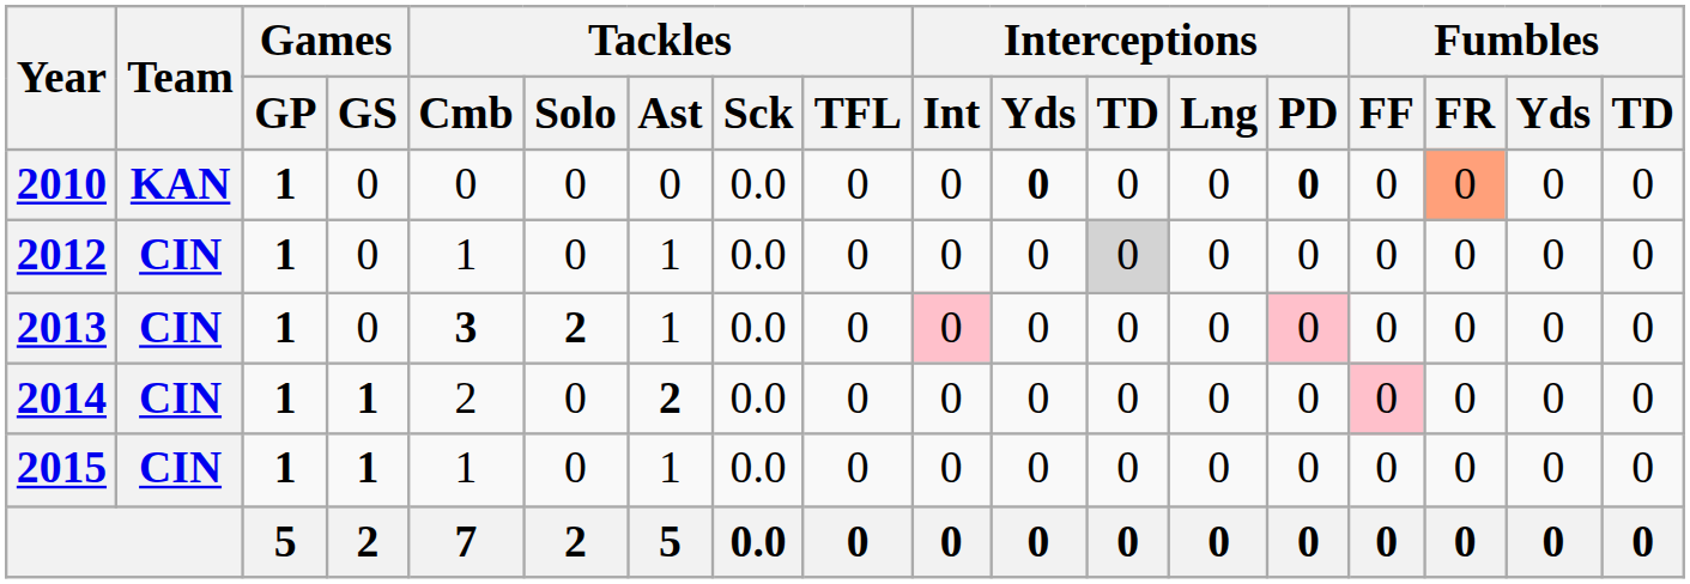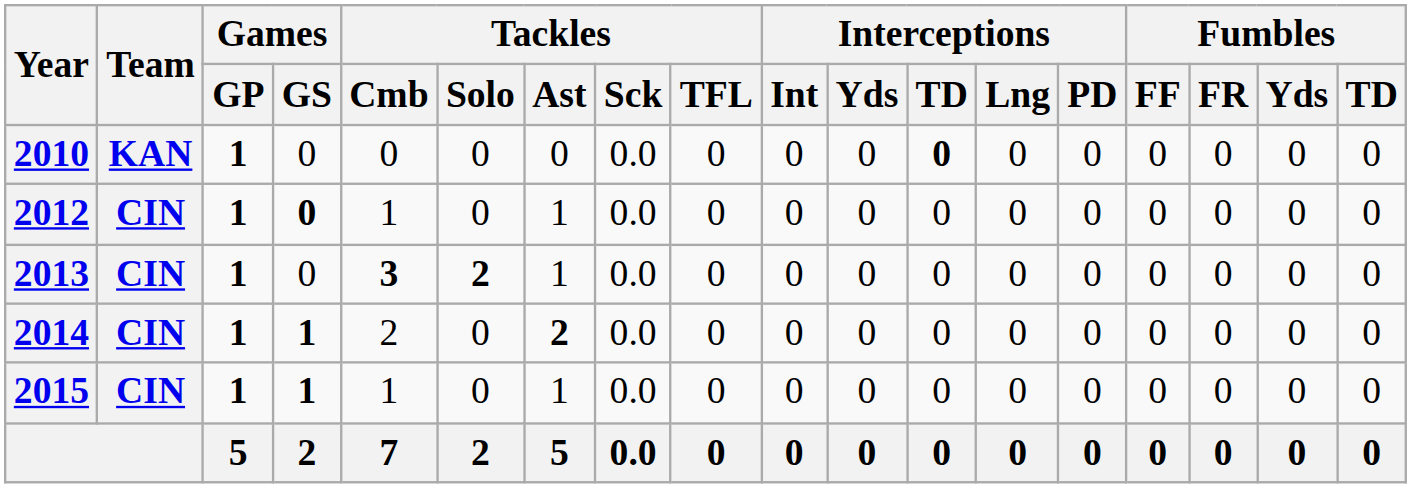2010 | Interceptions / Yds: bold -> normal
2010 | Interceptions / TD: normal -> bold
2010 | Interceptions / PD: bold -> normal
2010 | Fumbles / FR: lightsalmon background -> no background
2012 | Games / GS: normal -> bold
2012 | Interceptions / TD: lightgrey background -> no background
2013 | Interceptions / Int: pink background -> no background
2013 | Interceptions / PD: pink background -> no background
2014 | Fumbles / FF: pink background -> no background
